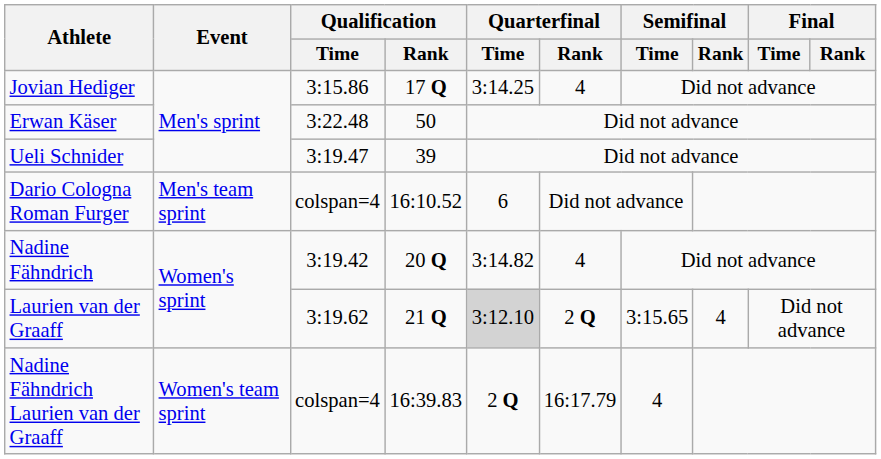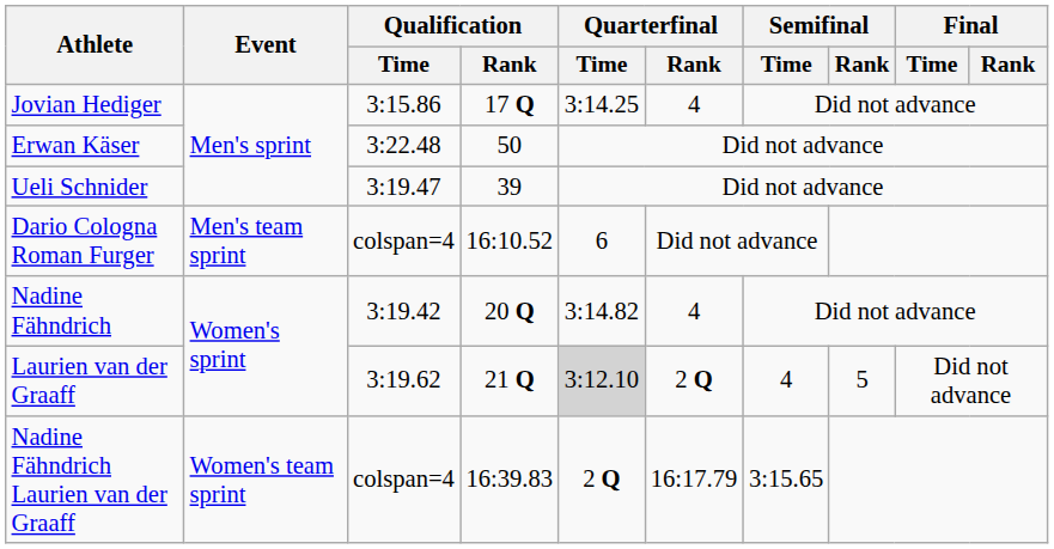Laurien van der Graaff | Semifinal / Time: 3:15.65 -> 4
Laurien van der Graaff | Semifinal / Rank: 4 -> 5
Nadine Fähndrich Laurien van der Graaff | Semifinal / Time: 4 -> 3:15.65
